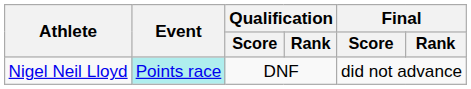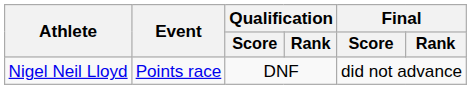Nigel Neil Lloyd | Event: paleturquoise background -> no background
